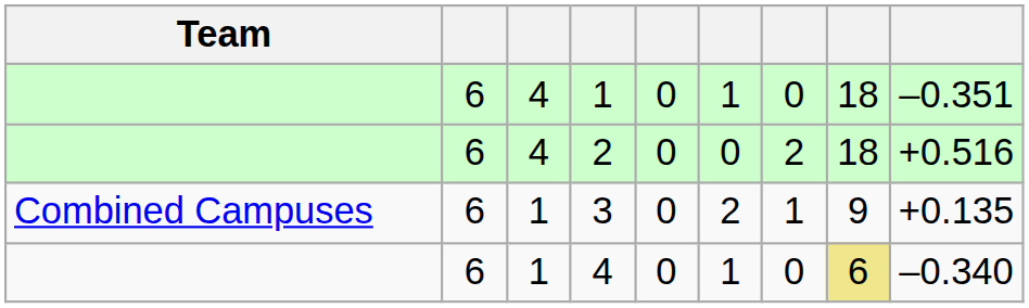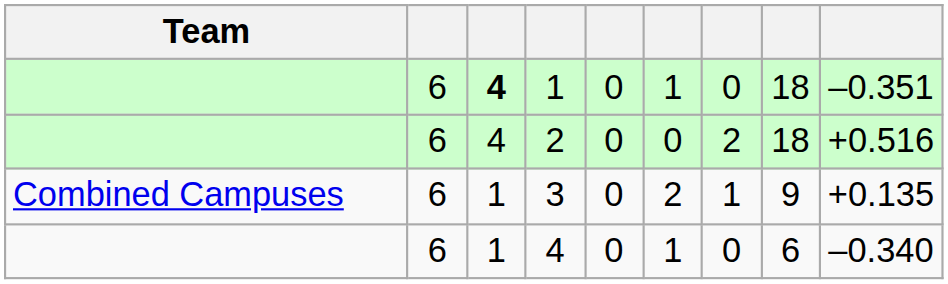row 2 | column 3: normal -> bold
row 5 | column 8: khaki background -> no background
